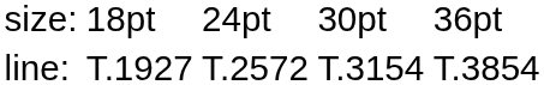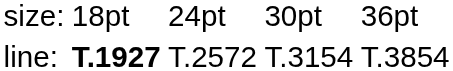line: | column 2: normal -> bold
